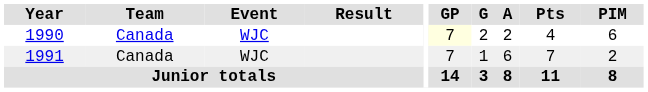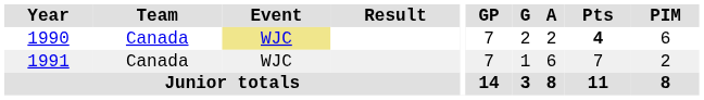1990 | Event: no background -> khaki background
1990 | GP: lightyellow background -> no background
1990 | Pts: normal -> bold
